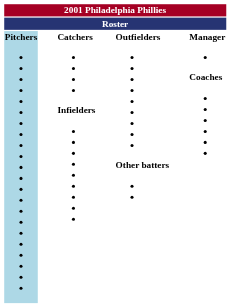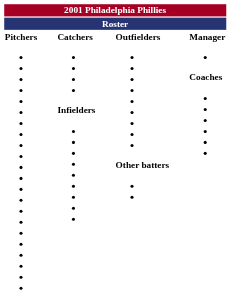Pitchers | column 1: lightblue background -> no background
